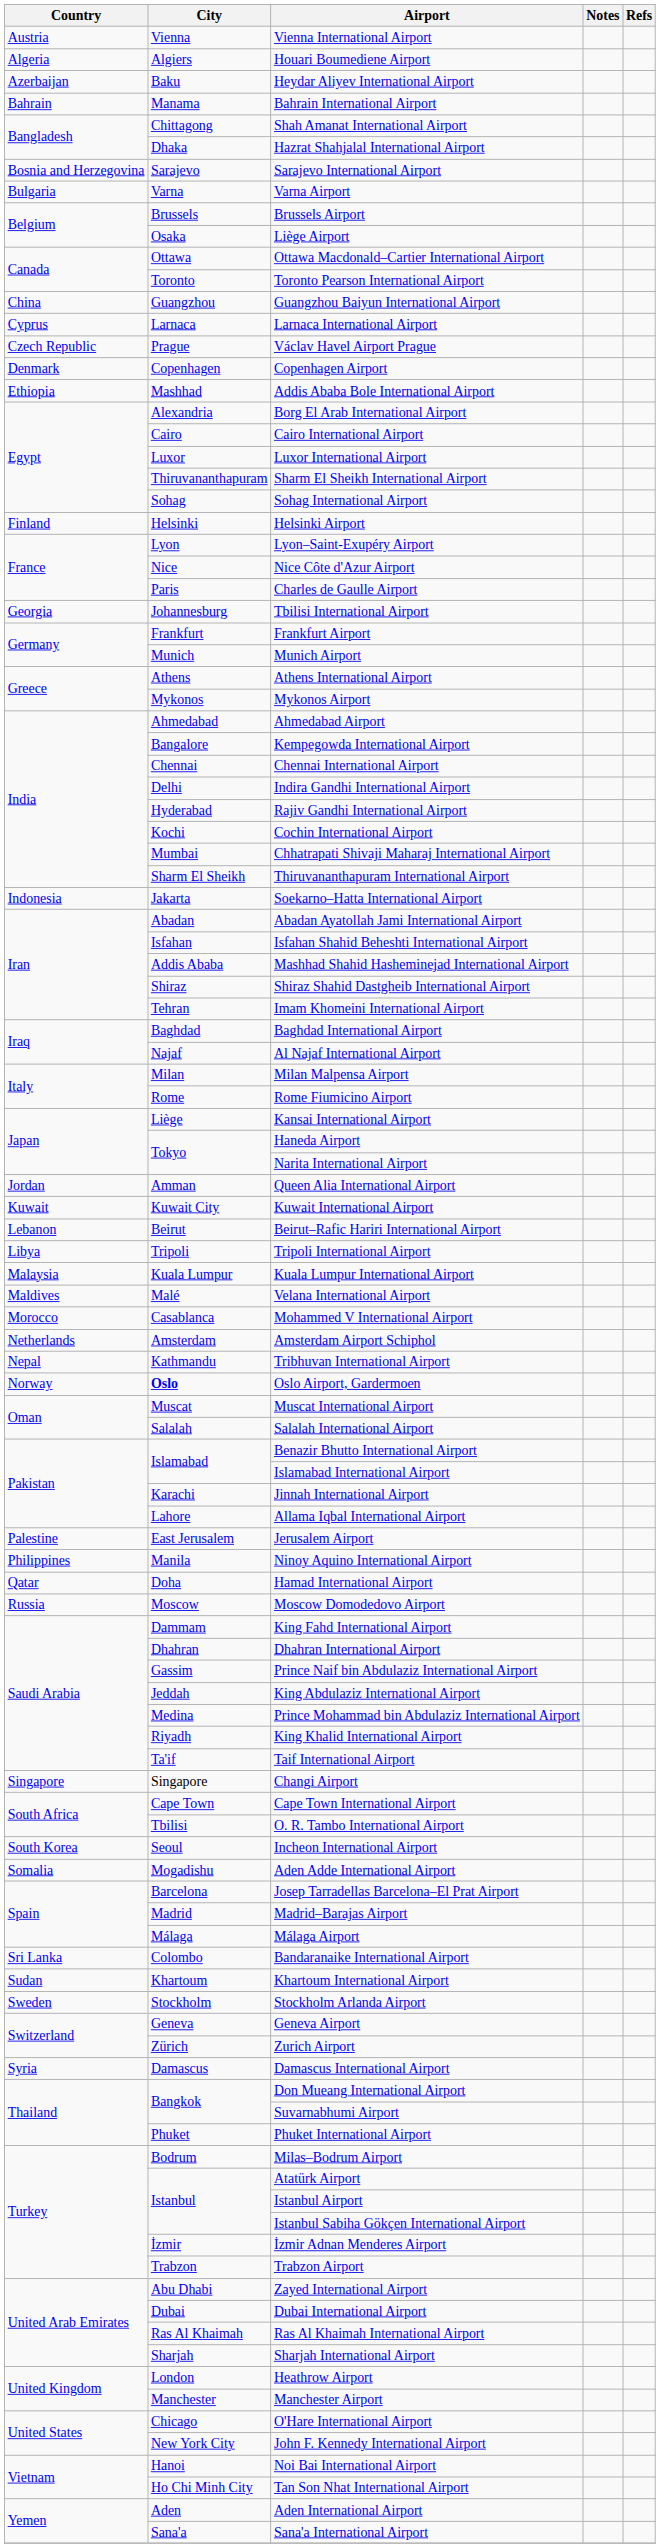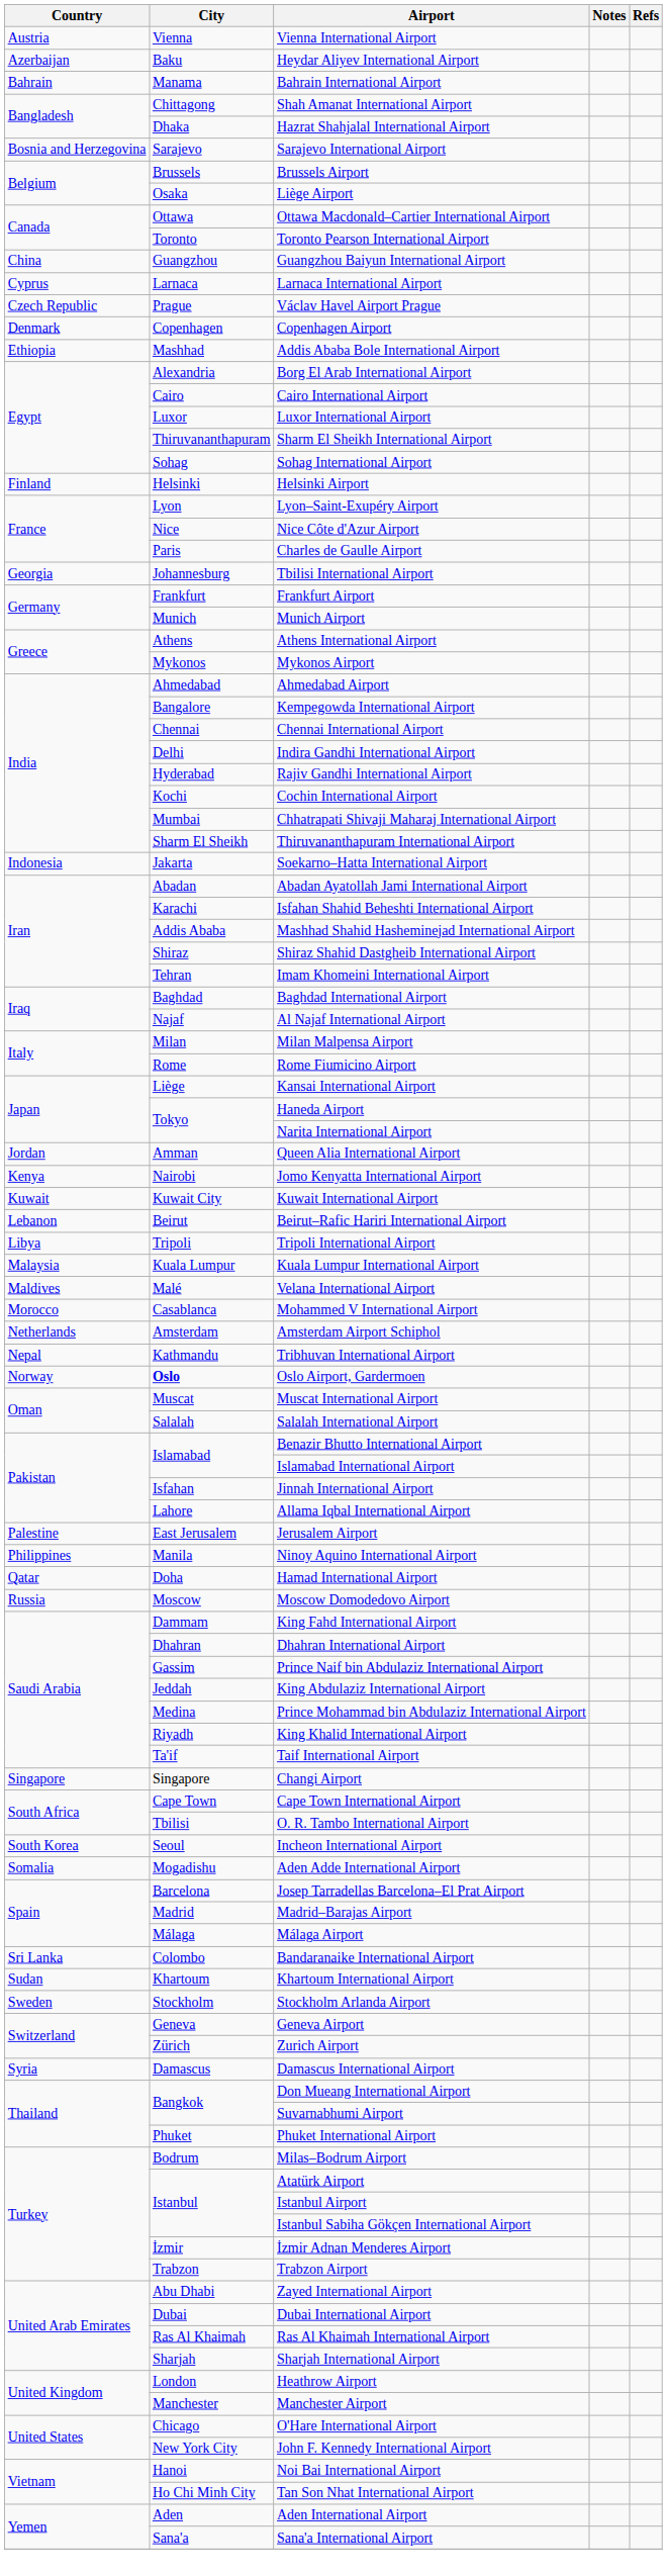- row: Algeria | Algiers | Houari Boumediene Airport
- row: Bulgaria | Varna | Varna Airport
Isfahan Shahid Beheshti International Airport | City: Isfahan -> Karachi
+ row: Kenya | Nairobi | Jomo Kenyatta International Airport
Jinnah International Airport | City: Karachi -> Isfahan
